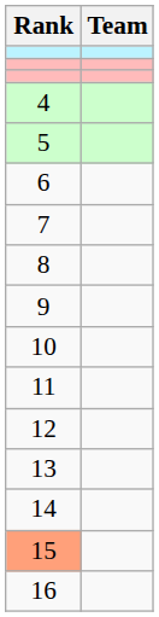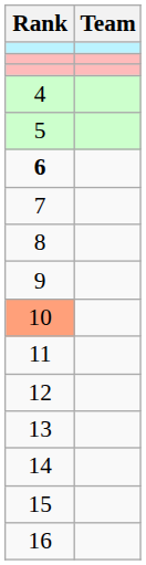row 7 | Rank: normal -> bold
row 11 | Rank: no background -> lightsalmon background
row 16 | Rank: lightsalmon background -> no background
